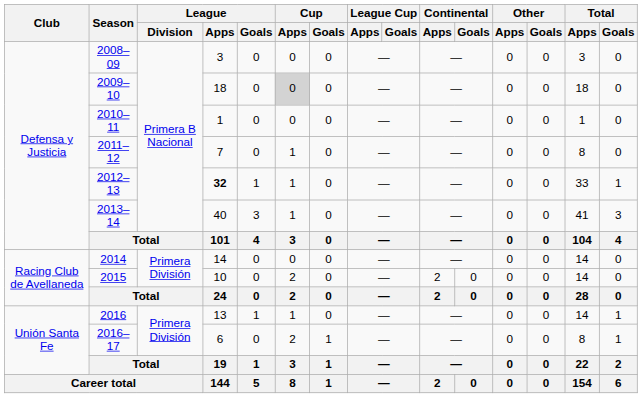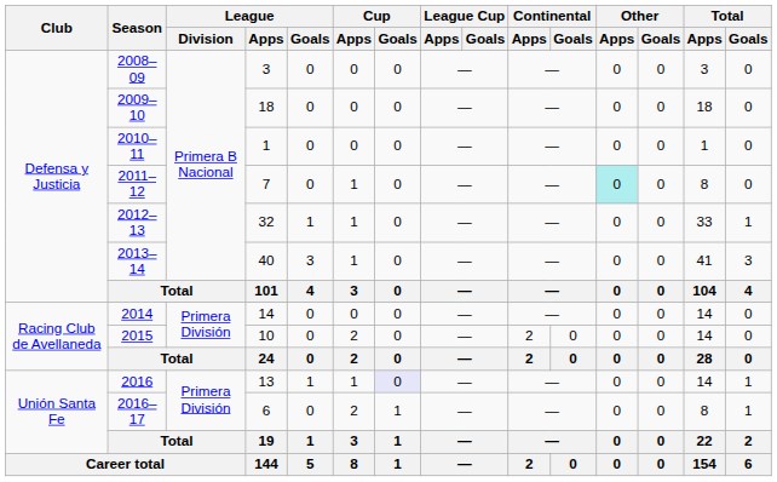2009–10 | Cup / Apps: lightgrey background -> no background
2011–12 | Other / Apps: no background -> paleturquoise background
2012–13 | League / Apps: bold -> normal
2016 | Cup / Goals: no background -> lavender background
